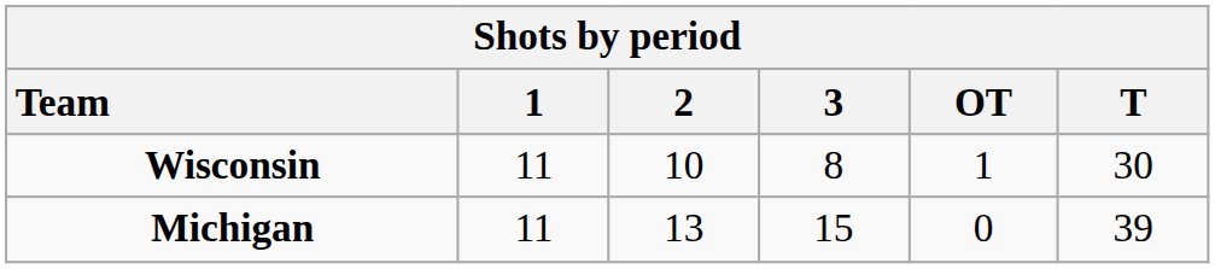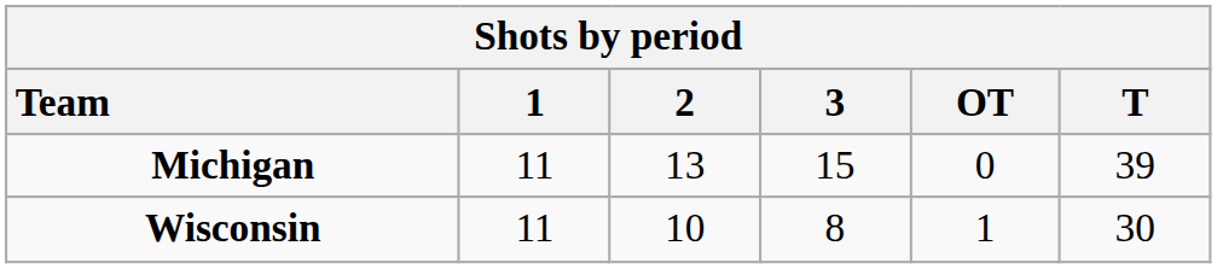rows swapped: Michigan <-> Wisconsin
